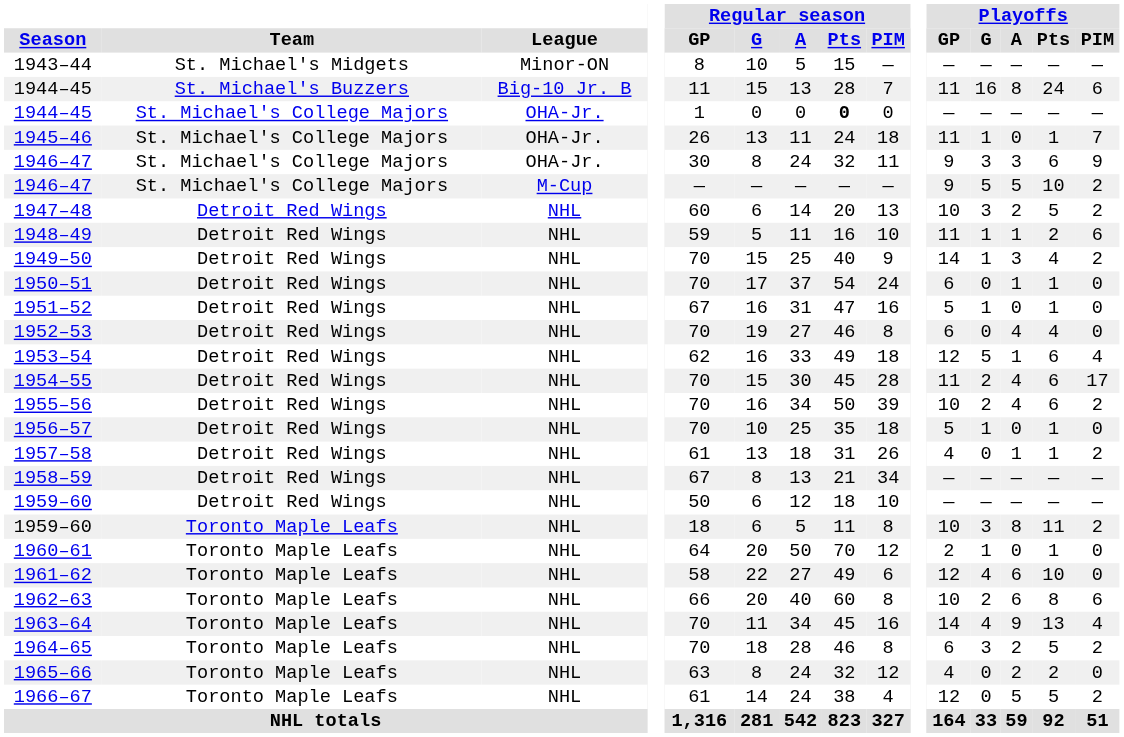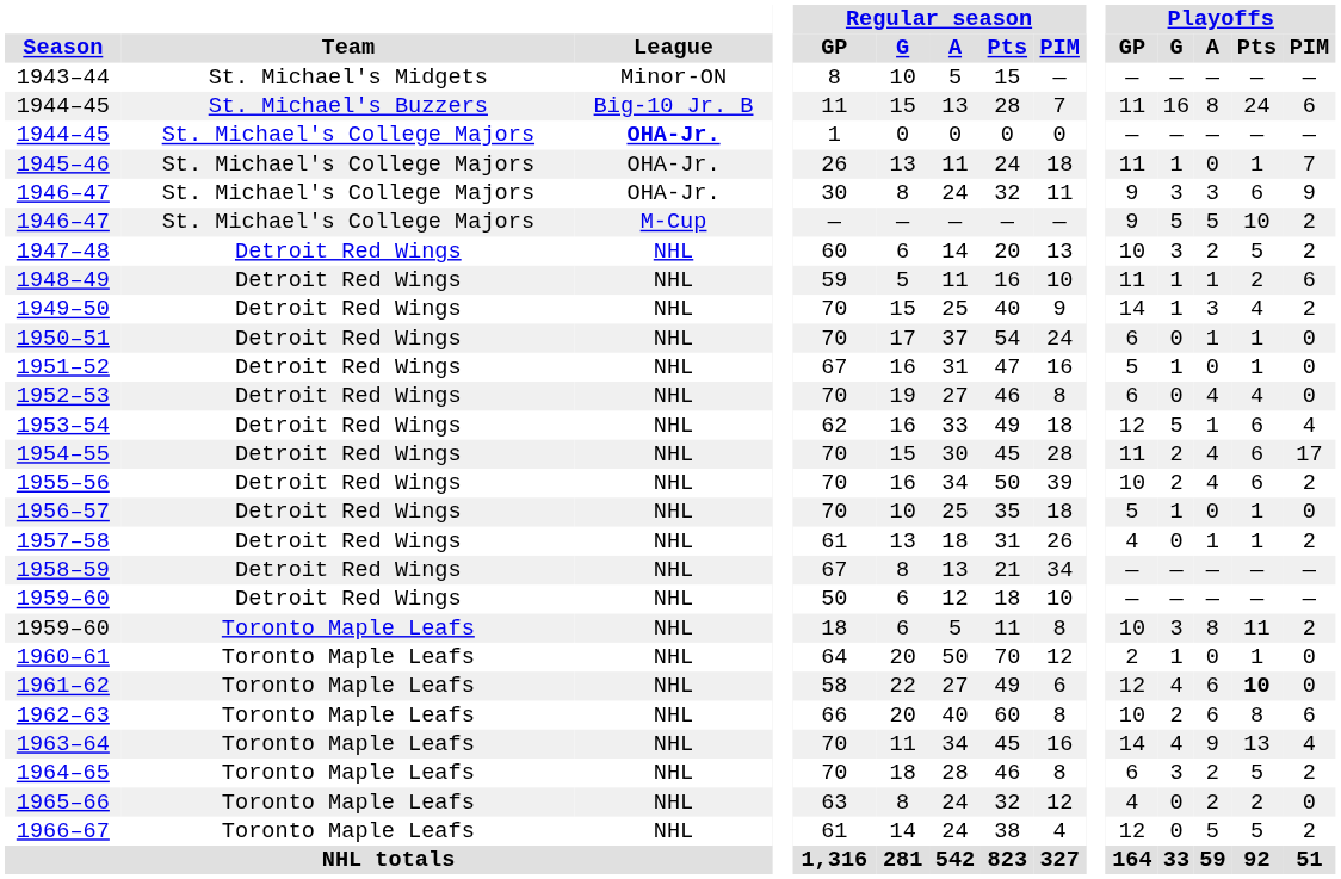1944–45 / St. Michael's College Majors | League: normal -> bold
1944–45 / St. Michael's College Majors | Regular season / Pts: bold -> normal
1961–62 | Playoffs / Pts: normal -> bold
